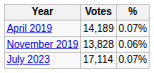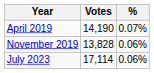April 2019 | Votes: 14,189 -> 14,190
July 2023 | %: 0.07% -> 0.06%
